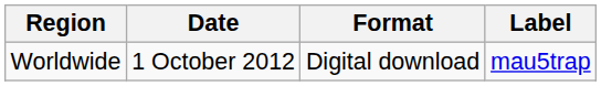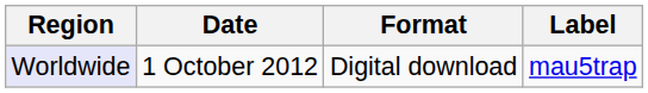Worldwide | Region: no background -> lavender background
